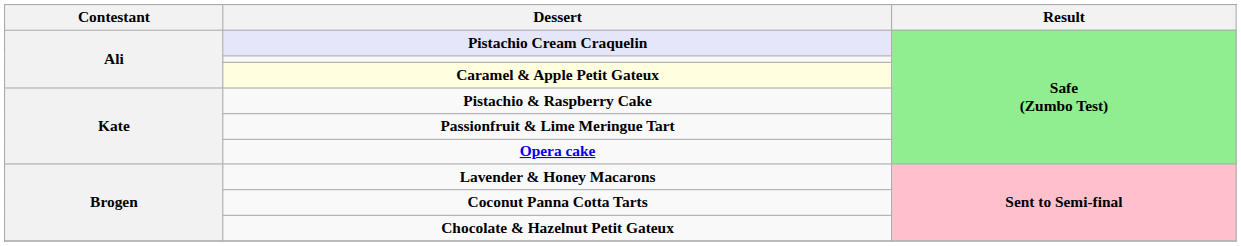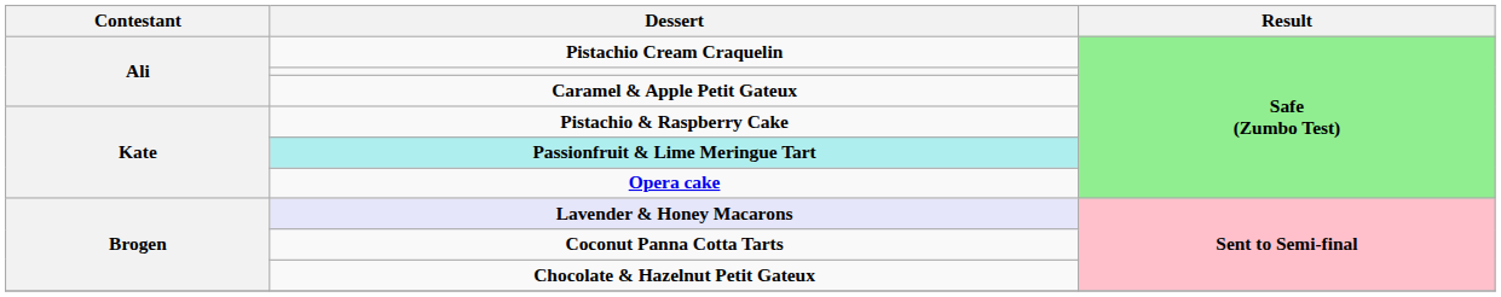Pistachio Cream Craquelin | Dessert: lavender background -> no background
Caramel & Apple Petit Gateux | Dessert: lightyellow background -> no background
Passionfruit & Lime Meringue Tart | Dessert: no background -> paleturquoise background
Lavender & Honey Macarons | Dessert: no background -> lavender background
